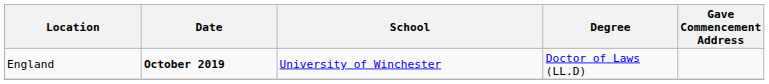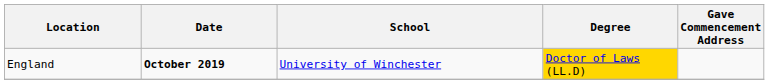England | Degree: no background -> gold background
